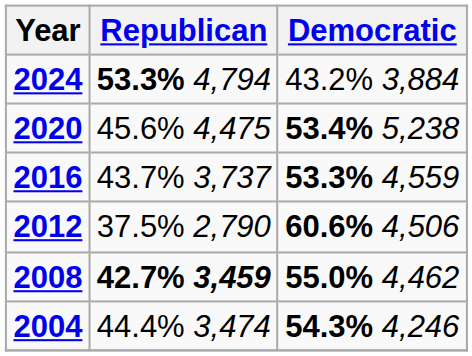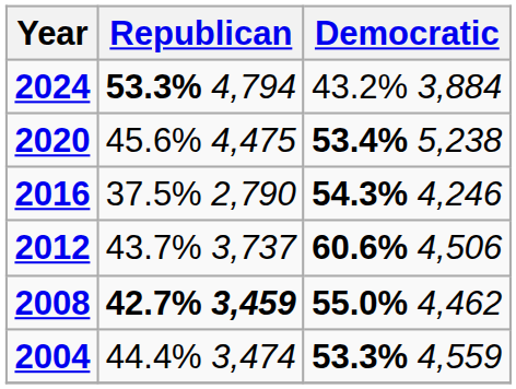2016 | Republican: 43.7% 3,737 -> 37.5% 2,790
2016 | Democratic: 53.3% 4,559 -> 54.3% 4,246
2012 | Republican: 37.5% 2,790 -> 43.7% 3,737
2004 | Democratic: 54.3% 4,246 -> 53.3% 4,559
